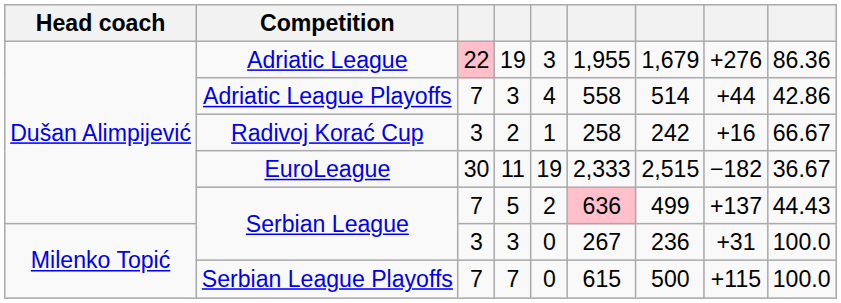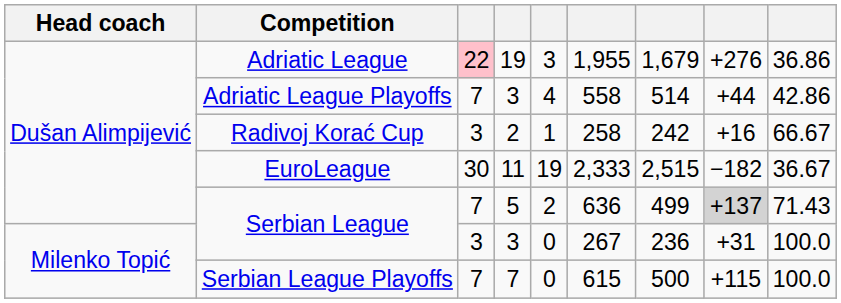Adriatic League | column 9: 86.36 -> 36.86
Serbian League / 5 | column 6: pink background -> no background
Serbian League / 5 | column 8: no background -> lightgrey background
Serbian League / 5 | column 9: 44.43 -> 71.43
